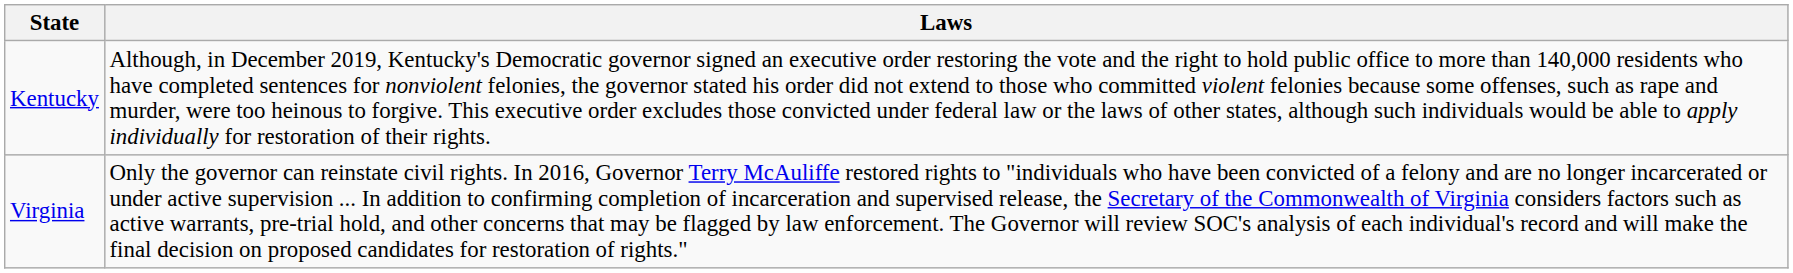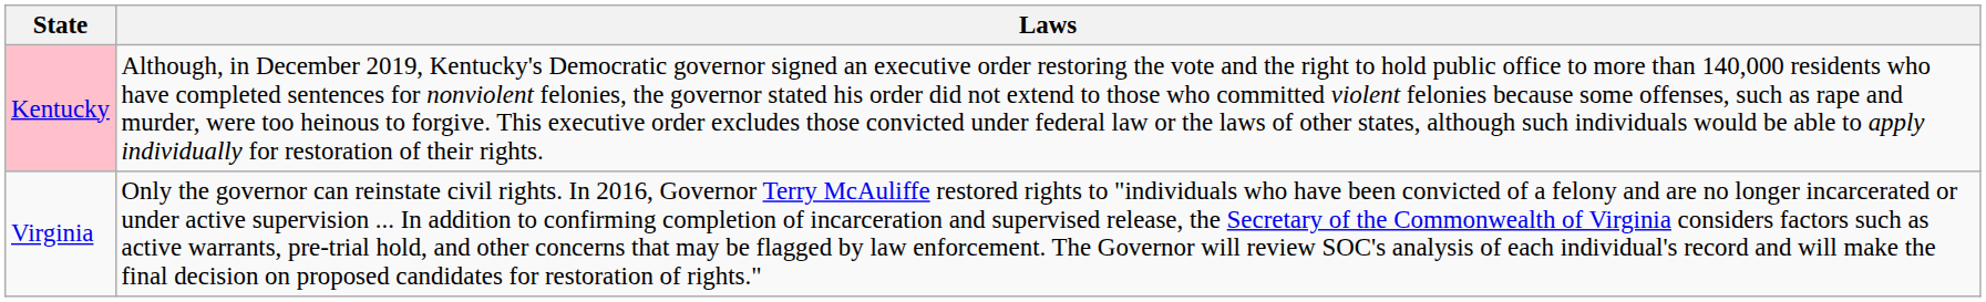Kentucky | State: no background -> pink background
